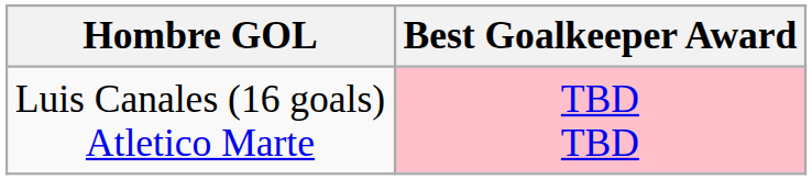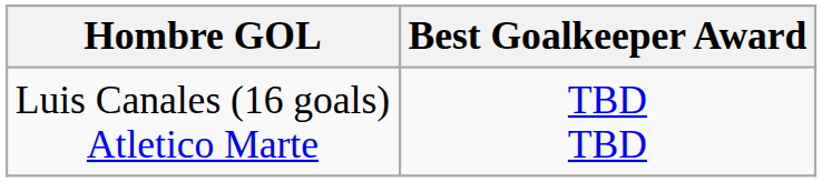Luis Canales (16 goals) Atletico Marte | Best Goalkeeper Award: pink background -> no background
